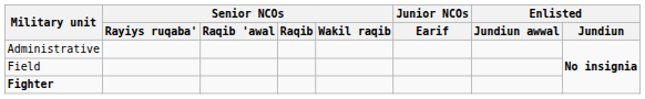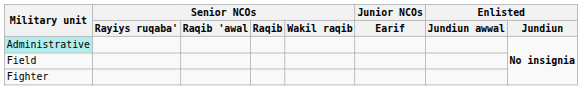Administrative | Military unit: no background -> paleturquoise background
Fighter | Military unit: bold -> normal
